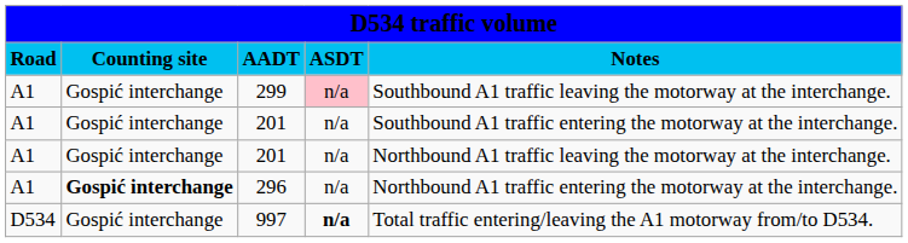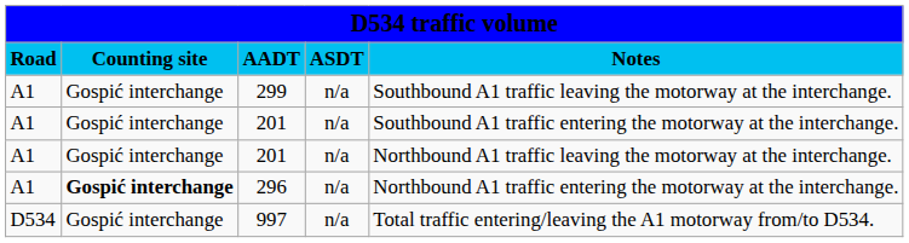299 | column 4: pink background -> no background
997 | column 4: bold -> normal
